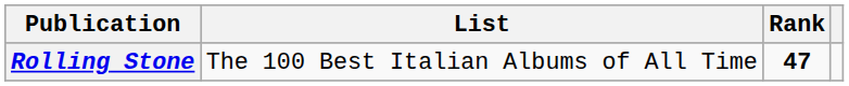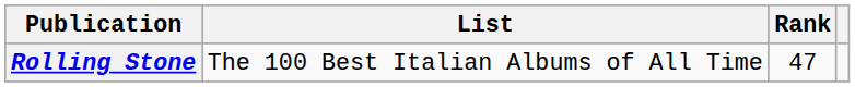row 2 | Rank: bold -> normal
